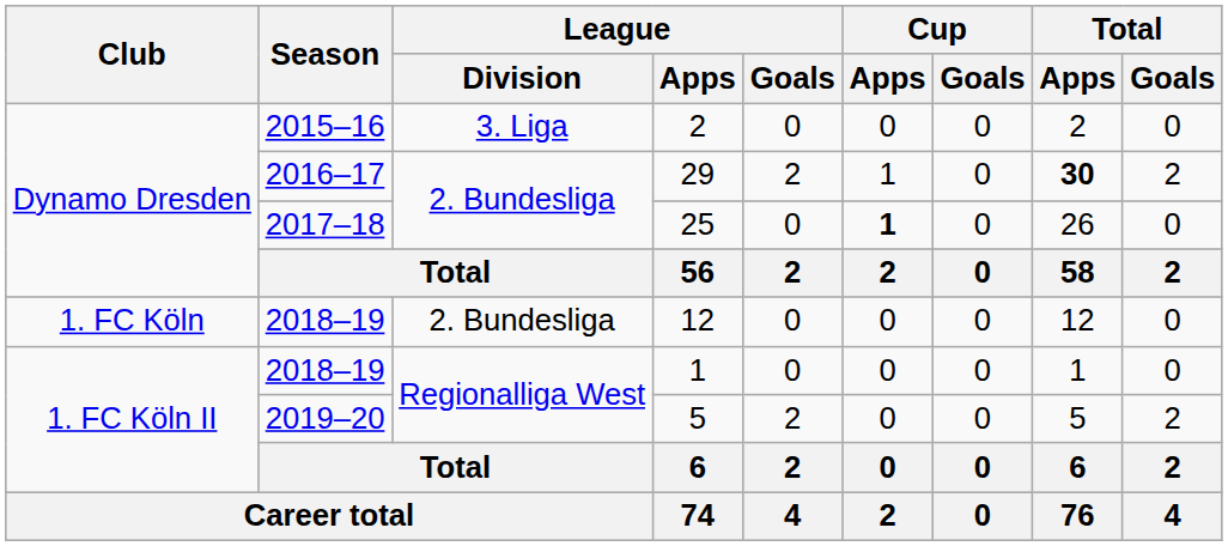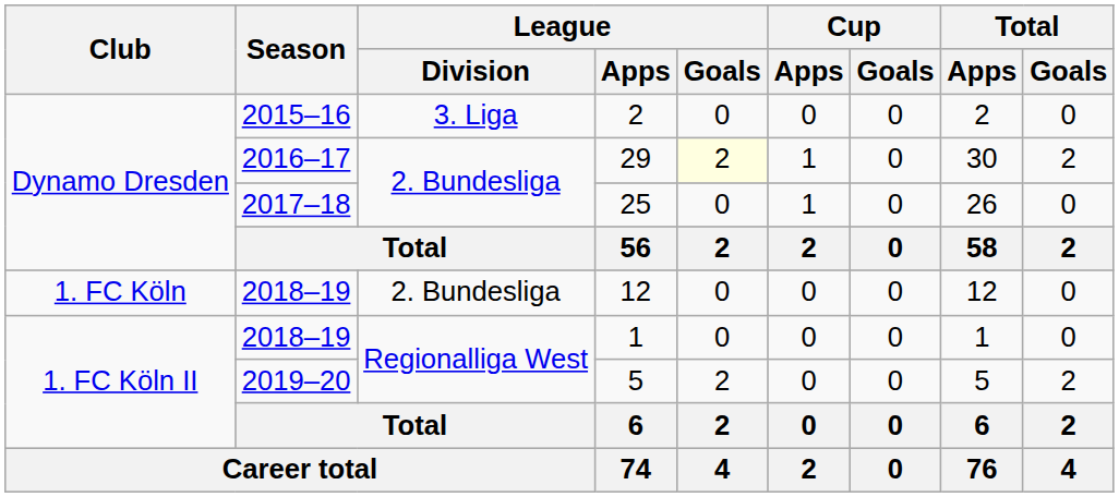29 | League / Goals: no background -> lightyellow background
29 | Total / Apps: bold -> normal
25 | Cup / Apps: bold -> normal
